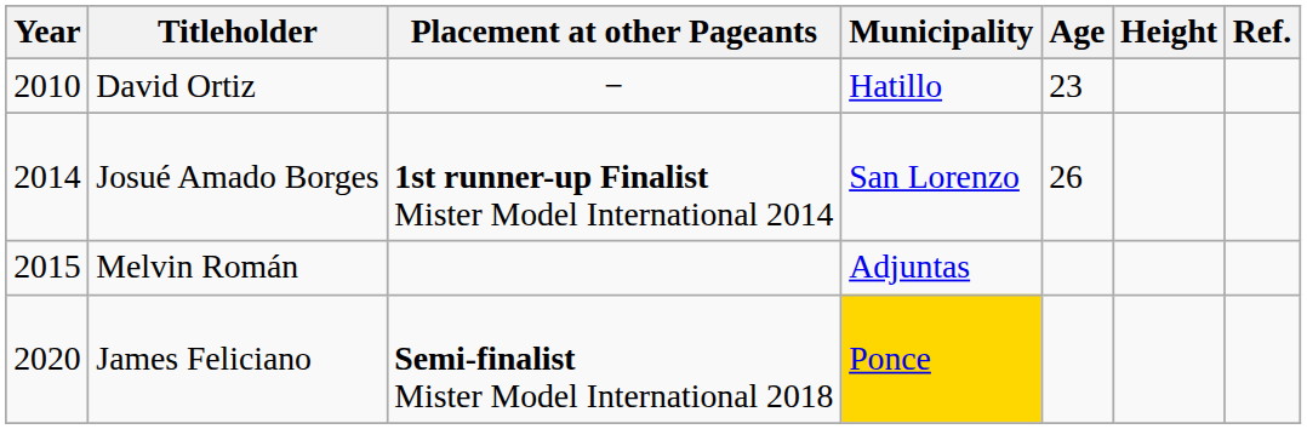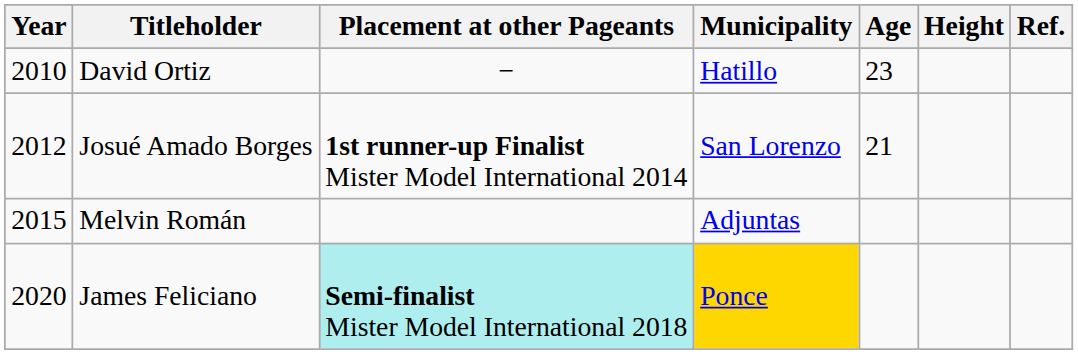Josué Amado Borges | Year: 2014 -> 2012
Josué Amado Borges | Age: 26 -> 21
James Feliciano | Placement at other Pageants: no background -> paleturquoise background
